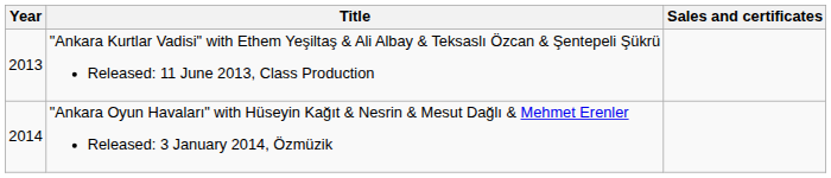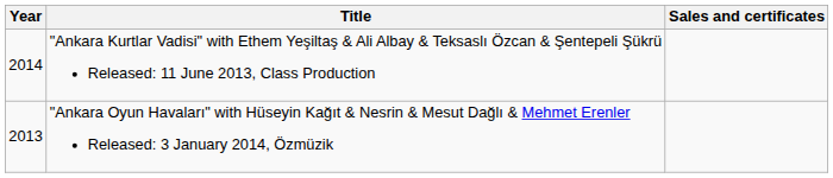row 2 | Year: 2013 -> 2014
row 3 | Year: 2014 -> 2013
